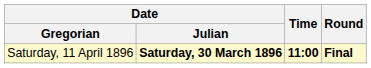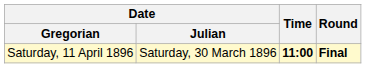Saturday, 11 April 1896 | Date / Julian: bold -> normal
